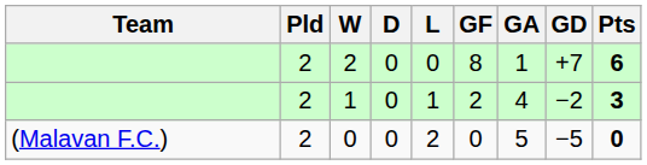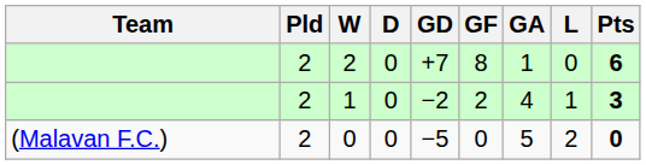columns swapped: L <-> GD
